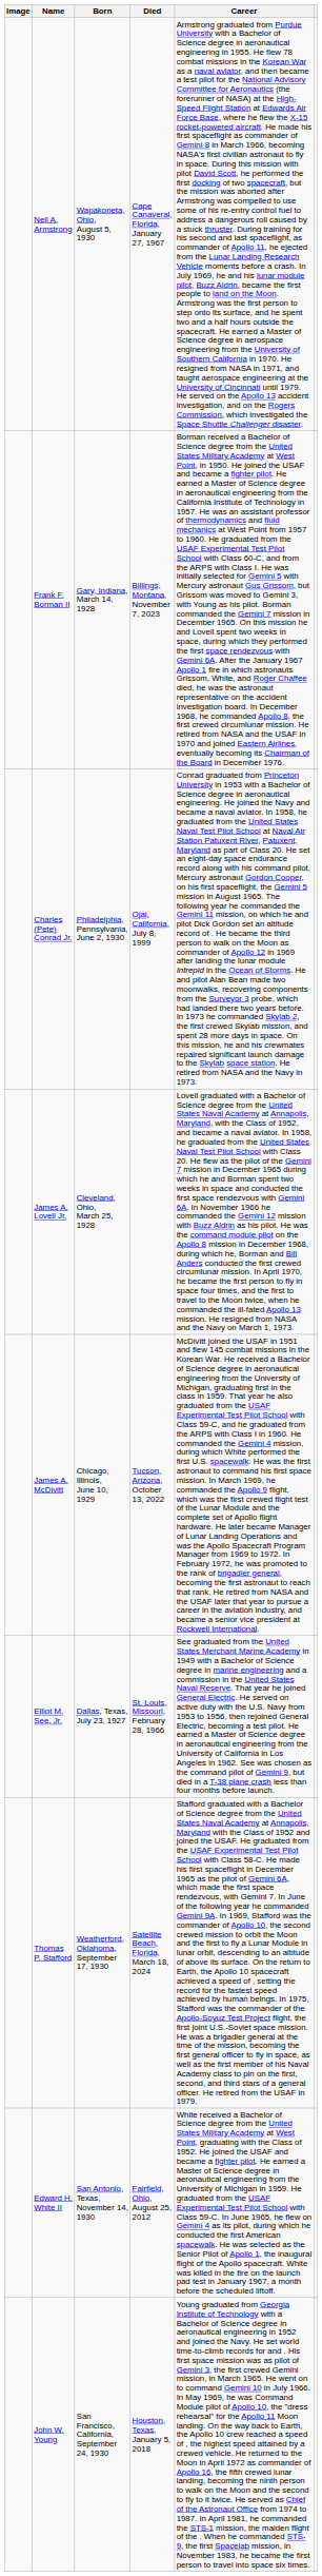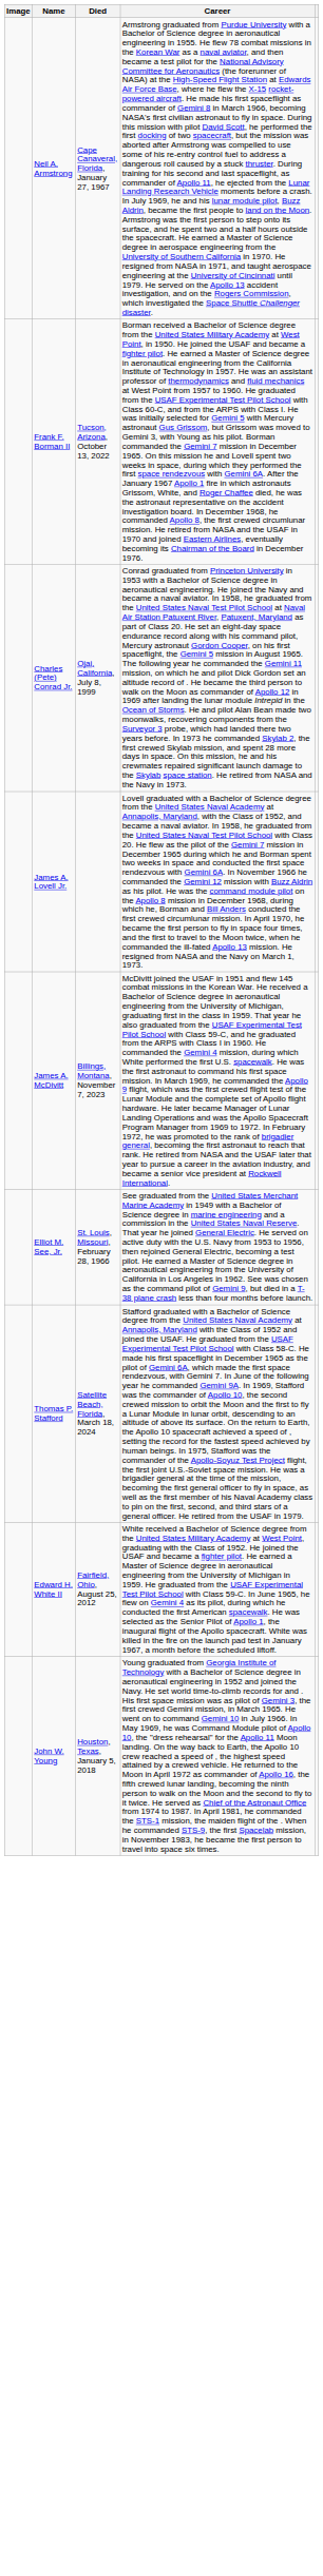- column: Born | Wapakoneta, Ohio, August 5, 1930 | Gary, Indiana, March 14, 1928 | Philadelphia, Pennsylvania, June 2, 1930 | Cleveland, Ohio, March 25, 1928 | Chicago, Illinois, June 10, 1929 | Dallas, Texas, July 23, 1927 | Weatherford, Oklahoma, September 17, 1930 | San Antonio, Texas, November 14, 1930 | San Francisco, California, September 24, 1930
Frank F. Borman II | Died: Billings, Montana, November 7, 2023 -> Tucson, Arizona, October 13, 2022
James A. McDivitt | Died: Tucson, Arizona, October 13, 2022 -> Billings, Montana, November 7, 2023
